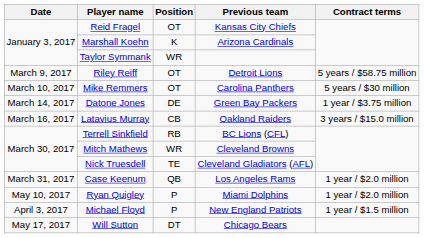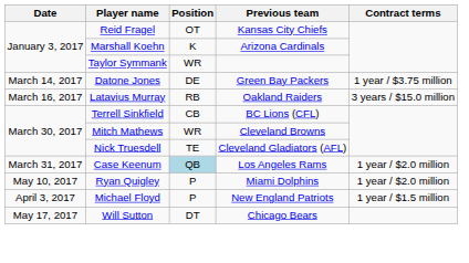- row: March 9, 2017 | Riley Reiff | OT | Detroit Lions | 5 years / $58.75 million
- row: March 10, 2017 | Mike Remmers | OT | Carolina Panthers | 5 years / $30 million
Latavius Murray | Position: CB -> RB
Terrell Sinkfield | Position: RB -> CB
Case Keenum | Position: no background -> lightblue background
